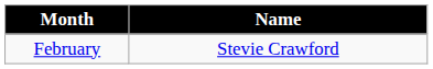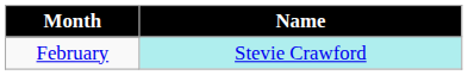February | Name: no background -> paleturquoise background
